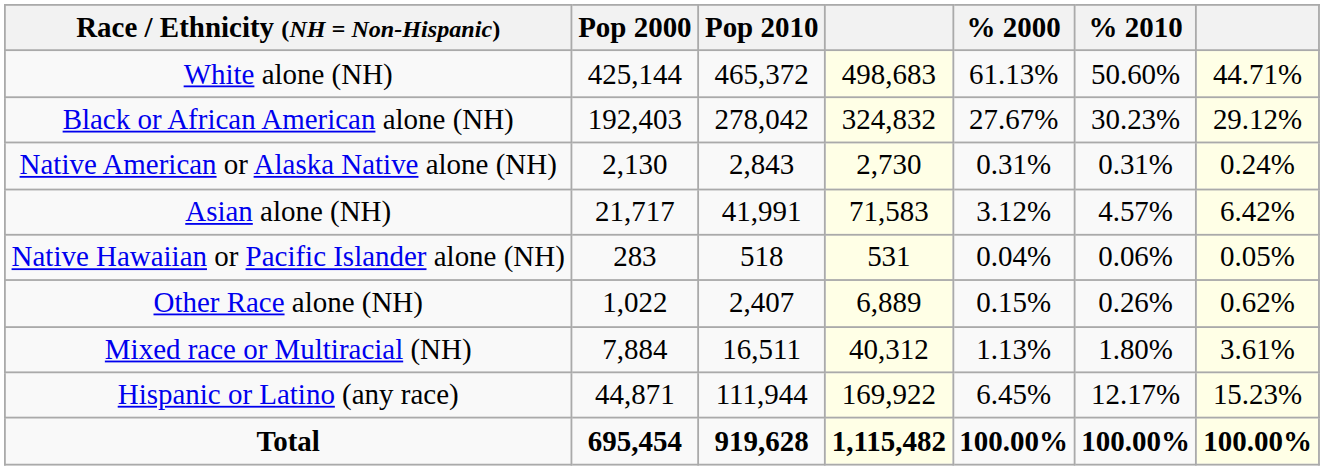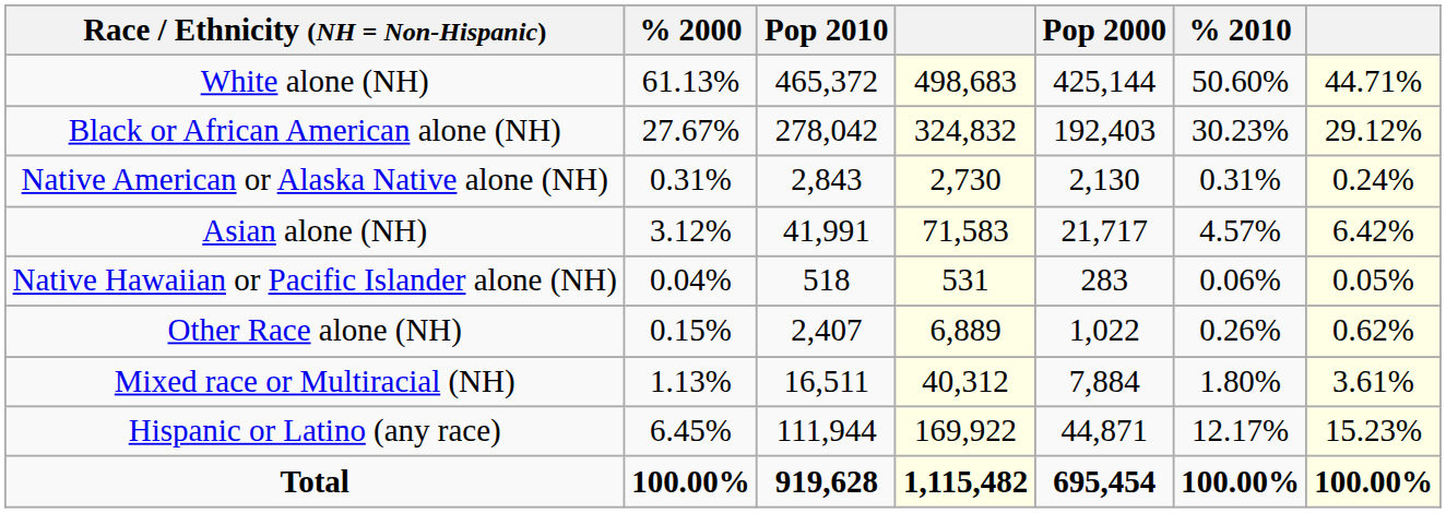columns swapped: Pop 2000 <-> % 2000
